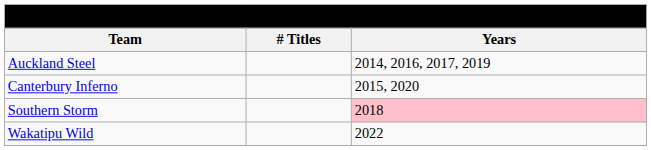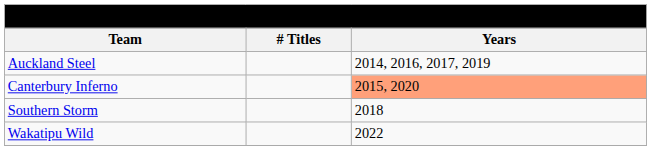Canterbury Inferno | Years: no background -> lightsalmon background
Southern Storm | Years: pink background -> no background
